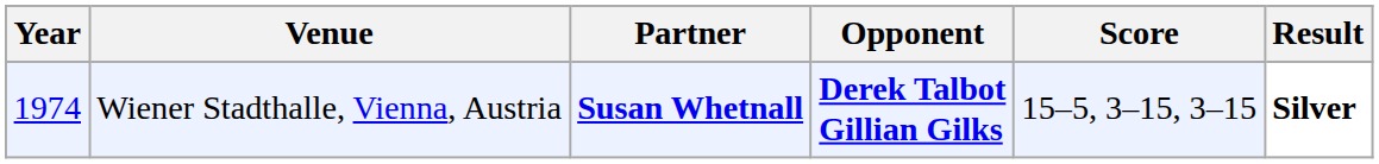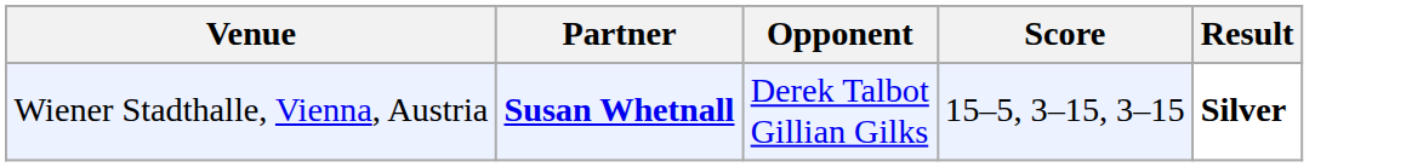- column: Year | 1974
Wiener Stadthalle, Vienna, Austria | Opponent: bold -> normal
